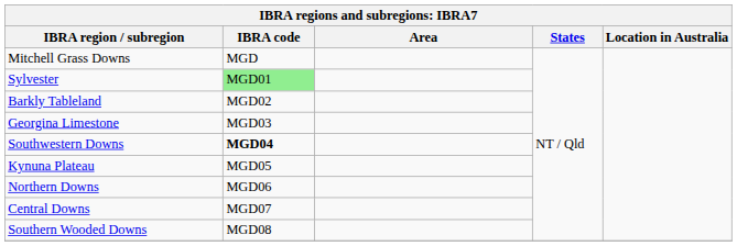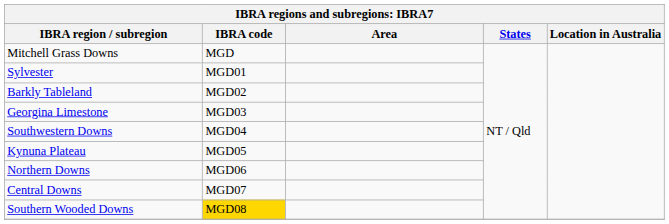Sylvester | IBRA code: lightgreen background -> no background
Southwestern Downs | IBRA code: bold -> normal
Southern Wooded Downs | IBRA code: no background -> gold background
